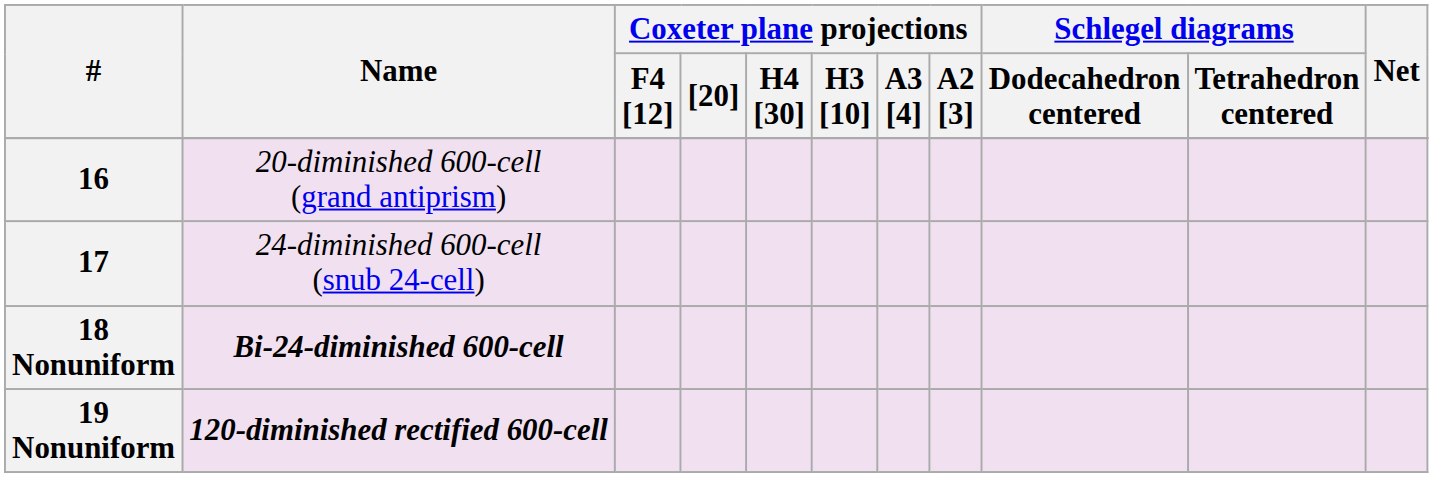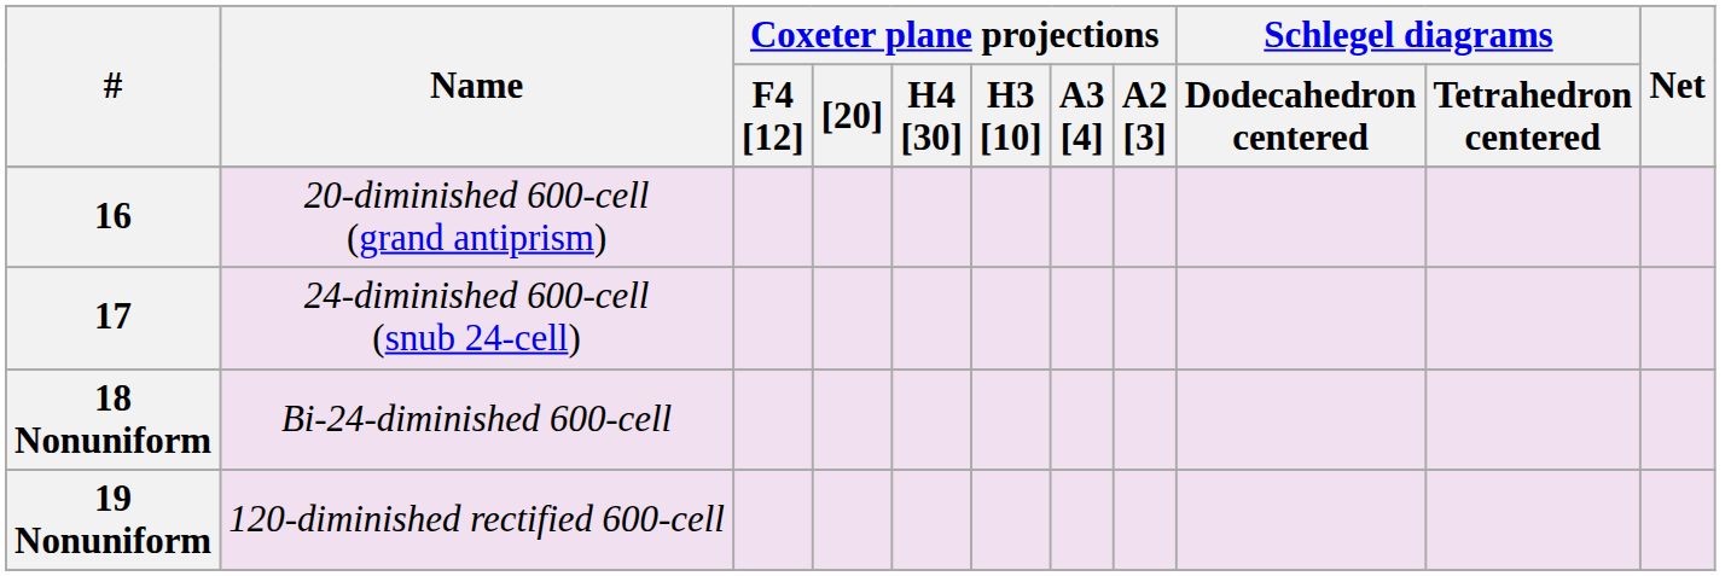18 Nonuniform | Name: bold -> normal
19 Nonuniform | Name: bold -> normal
